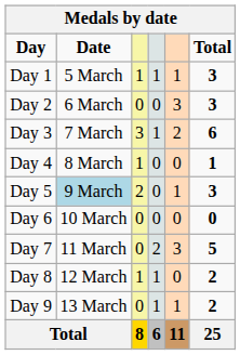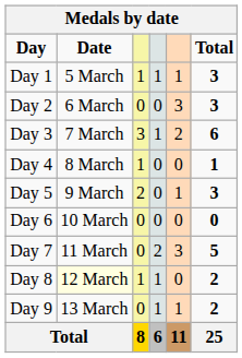Day 5 | Date: lightblue background -> no background
Day 8 | Date: no background -> lightyellow background
